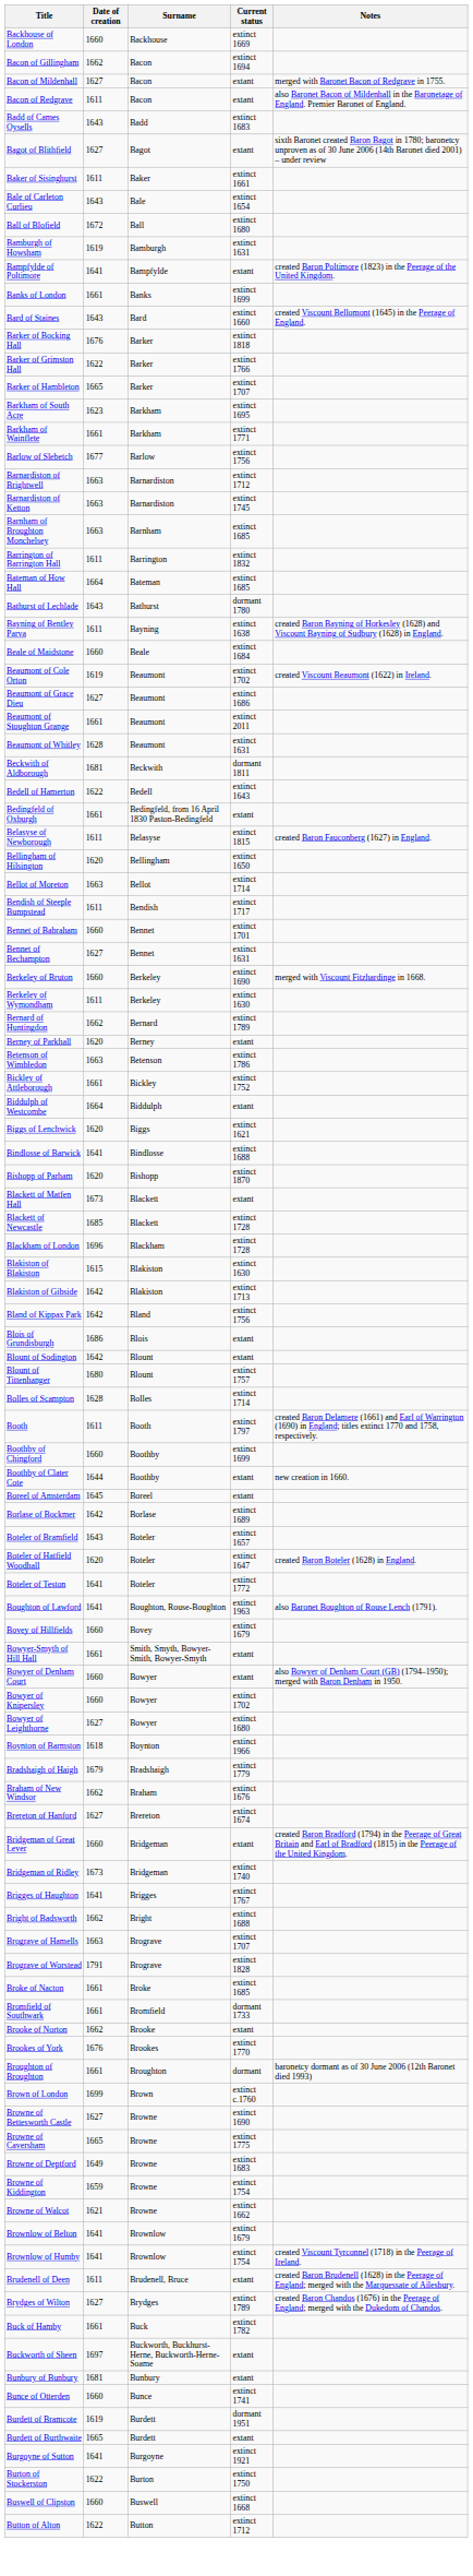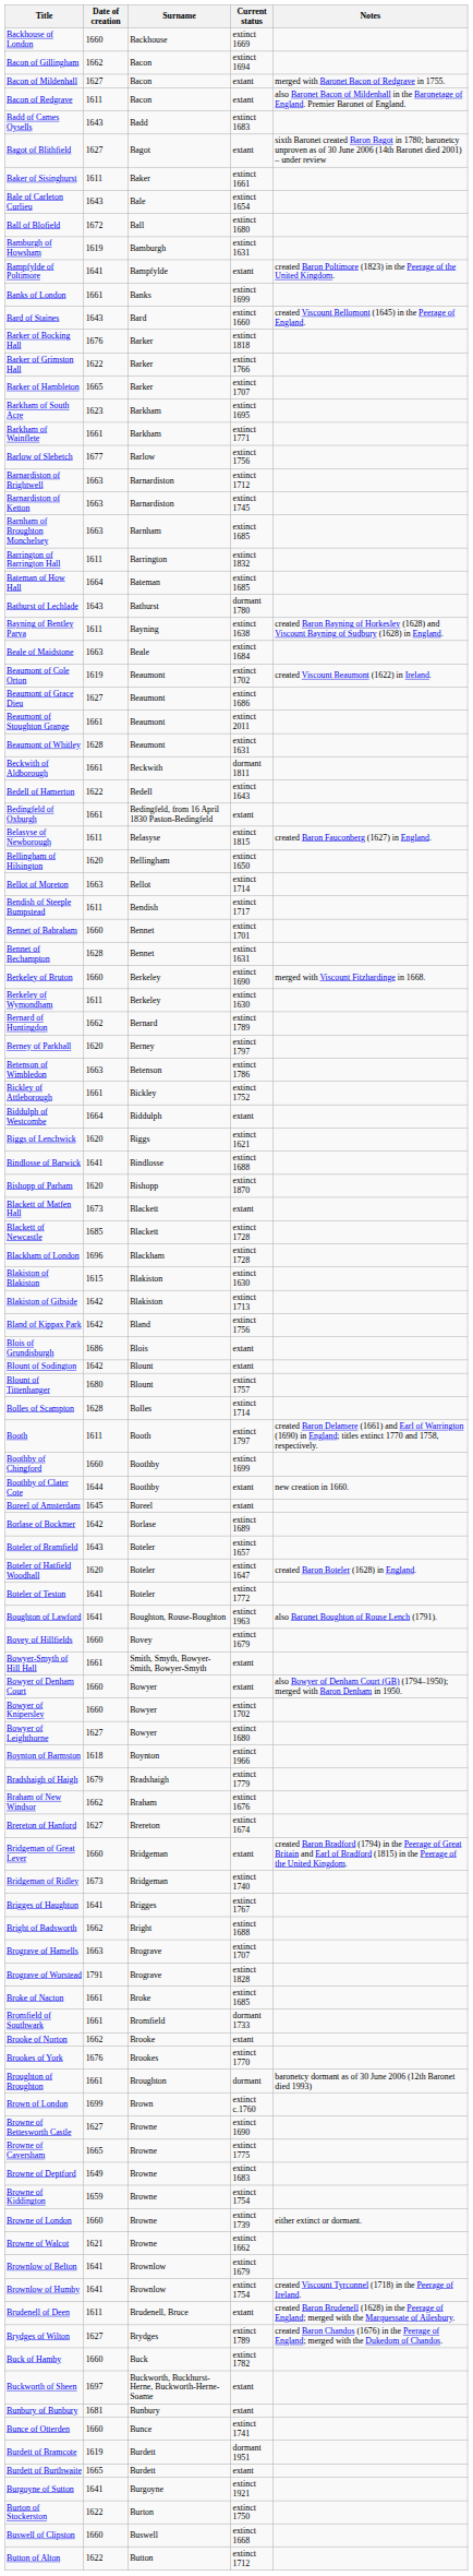Beale of Maidstone | Date of creation: 1660 -> 1663
Beckwith of Aldborough | Date of creation: 1681 -> 1661
Bennet of Bechampton | Date of creation: 1627 -> 1628
Berney of Parkhall | Current status: extant -> extinct 1797
+ row: Browne of London | 1660 | Browne | extinct 1739 | either extinct or dormant.
Buck of Hamby | Date of creation: 1661 -> 1660
